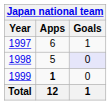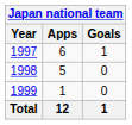1998 | Goals: lavender background -> no background
1999 | Apps: bold -> normal
